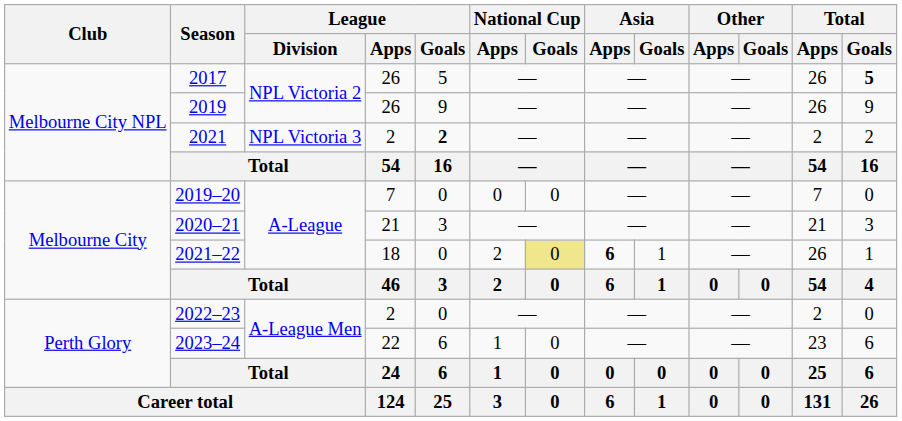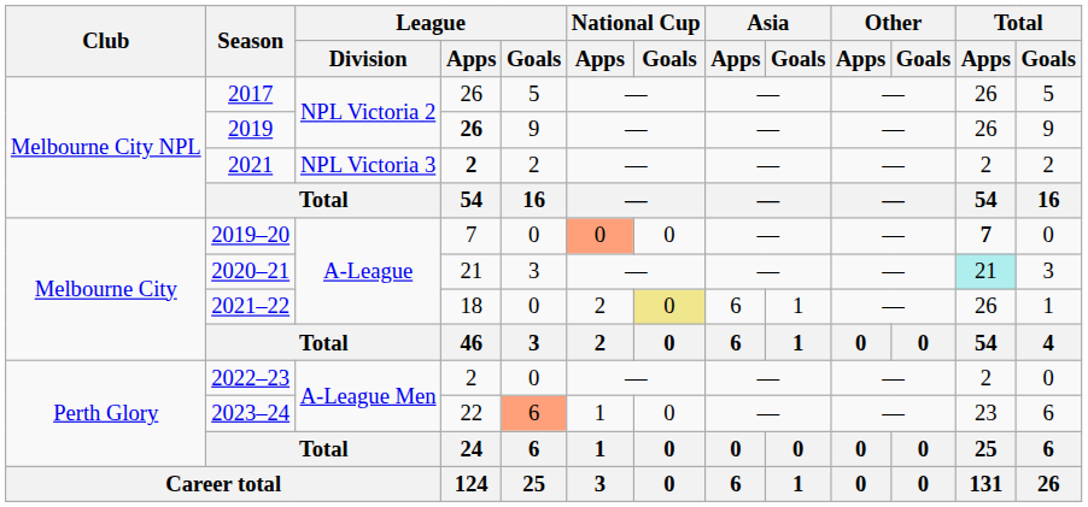2017 | Total / Goals: bold -> normal
2019 | League / Apps: normal -> bold
2021 | League / Apps: normal -> bold
2021 | League / Goals: bold -> normal
2019–20 | National Cup / Apps: no background -> lightsalmon background
2019–20 | Total / Apps: normal -> bold
2020–21 | Total / Apps: no background -> paleturquoise background
2021–22 | Asia / Apps: bold -> normal
2023–24 | League / Goals: no background -> lightsalmon background
